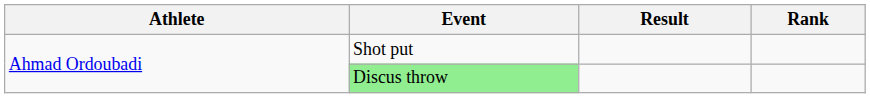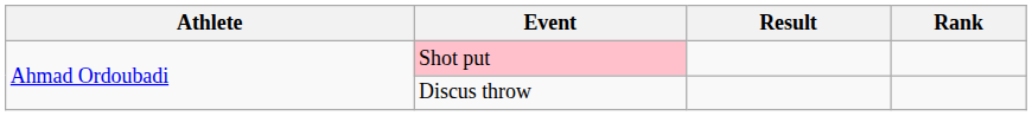Shot put | Event: no background -> pink background
Discus throw | Event: lightgreen background -> no background
